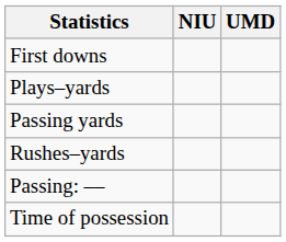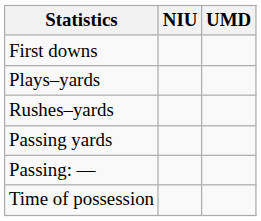rows swapped: Rushes–yards <-> Passing yards
